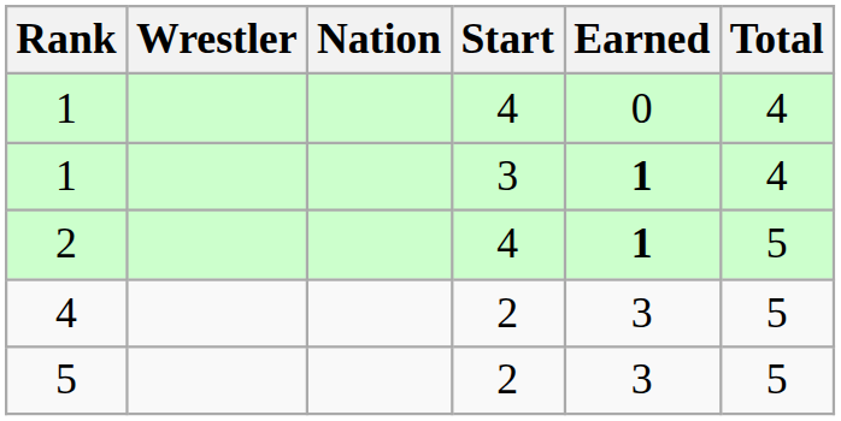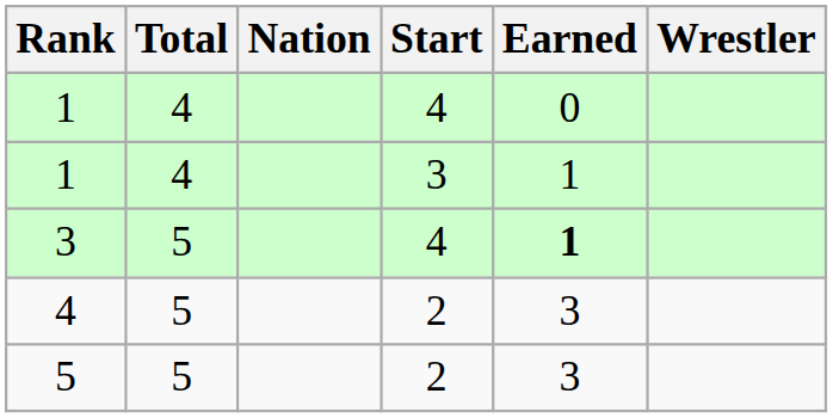columns swapped: Wrestler <-> Total
row 3 | Earned: bold -> normal
row 4 | Rank: 2 -> 3
